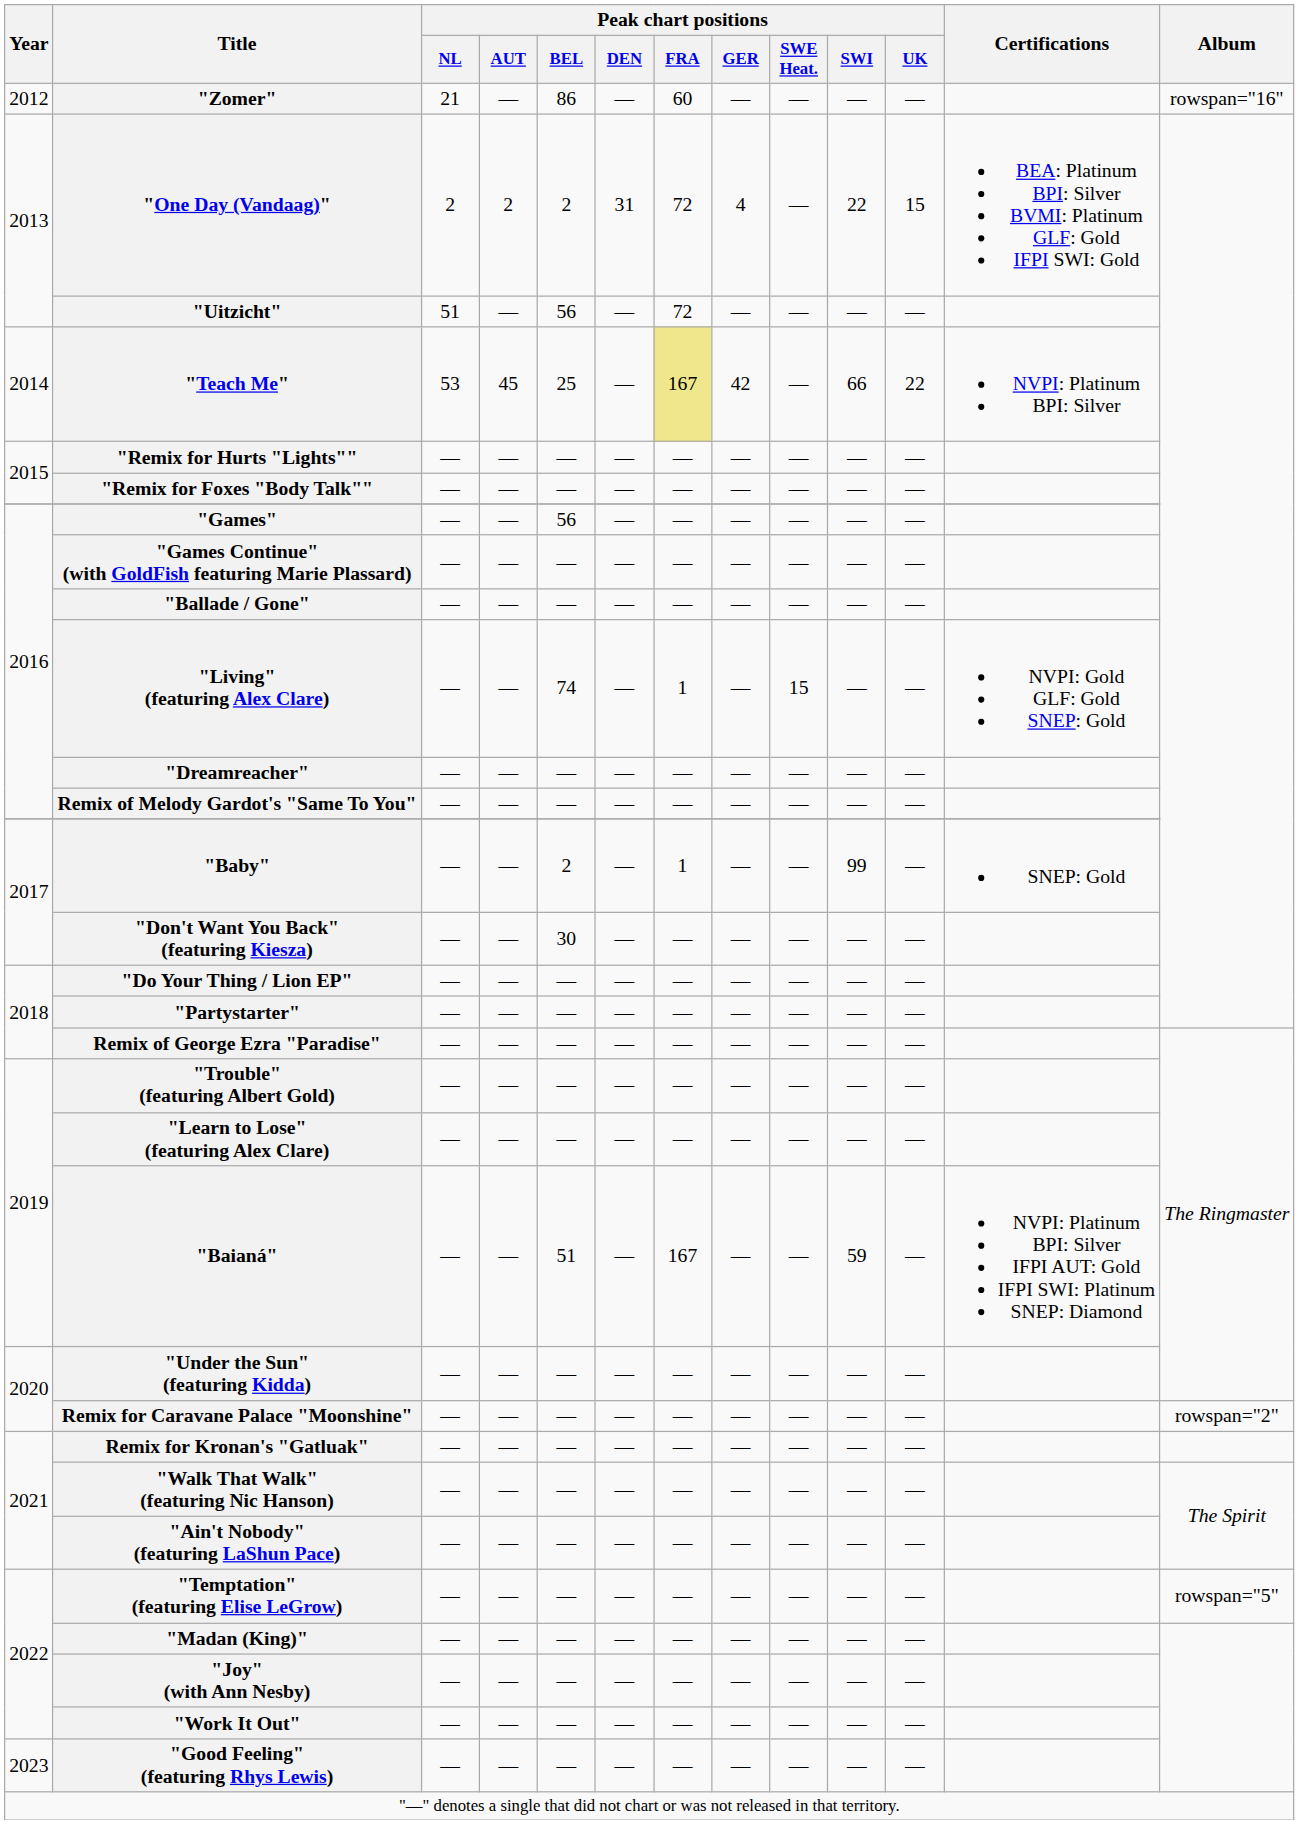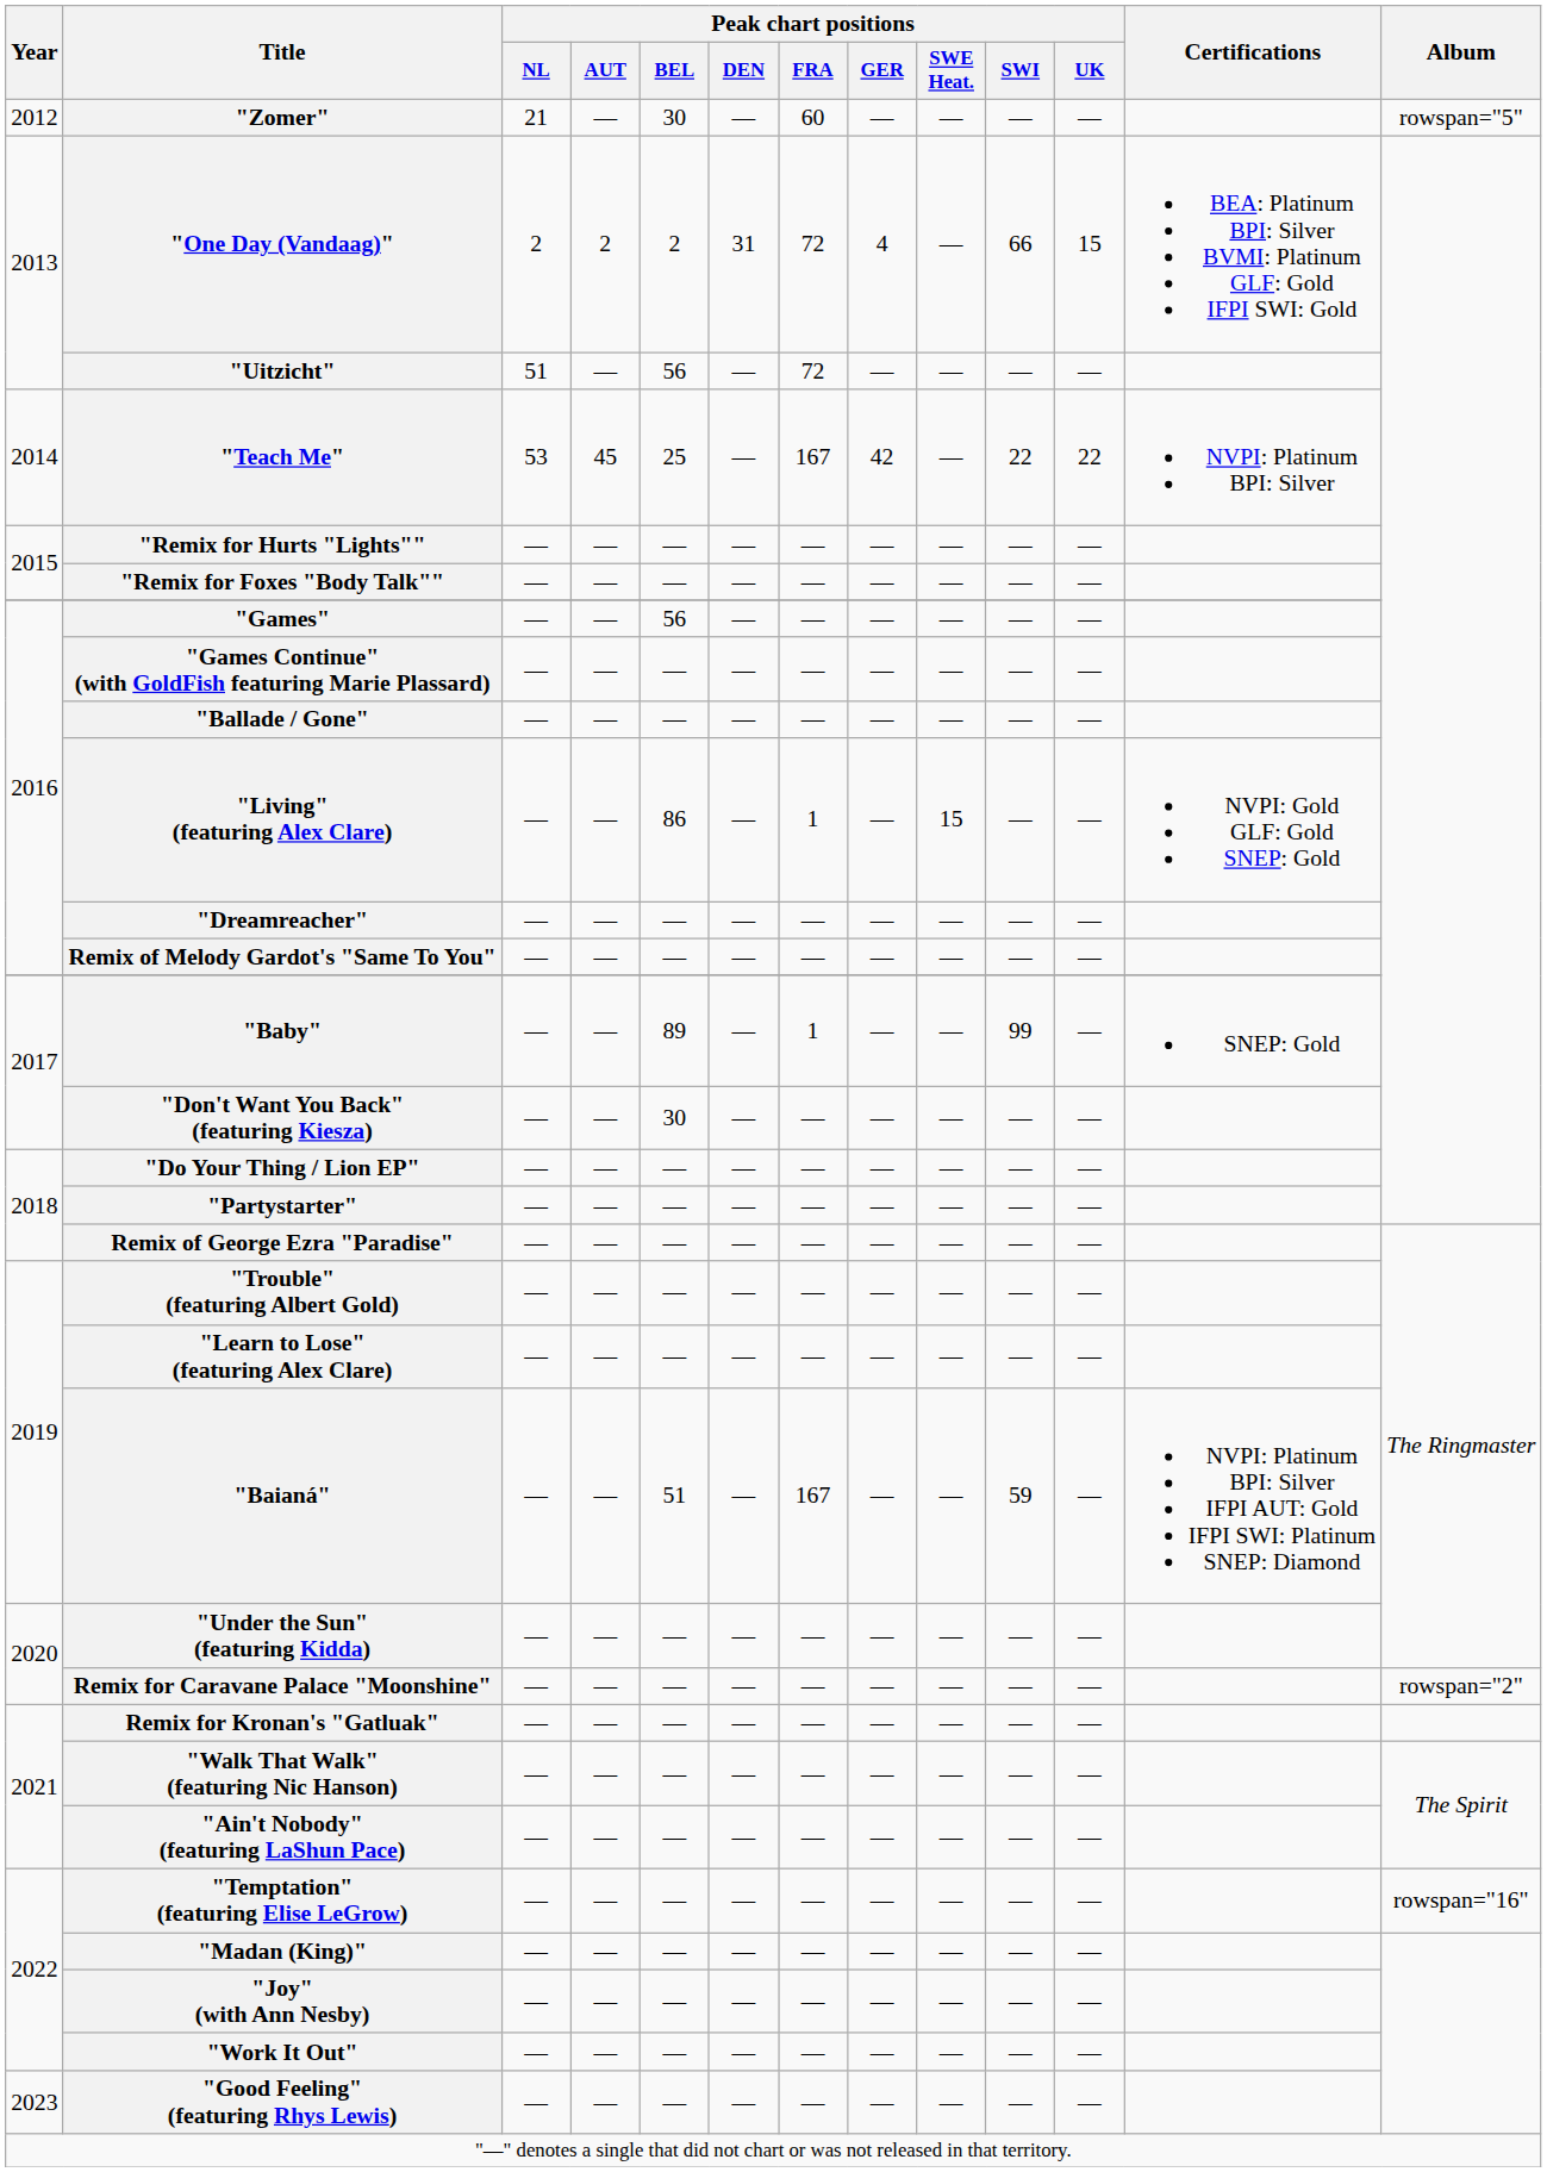"Zomer" | Peak chart positions / BEL: 86 -> 30
"Zomer" | Album: rowspan="16" -> rowspan="5"
"One Day (Vandaag)" | Peak chart positions / SWI: 22 -> 66
"Teach Me" | Peak chart positions / FRA: khaki background -> no background
"Teach Me" | Peak chart positions / SWI: 66 -> 22
"Living" (featuring Alex Clare) | Peak chart positions / BEL: 74 -> 86
"Baby" | Peak chart positions / BEL: 2 -> 89
"Temptation" (featuring Elise LeGrow) | Album: rowspan="5" -> rowspan="16"
